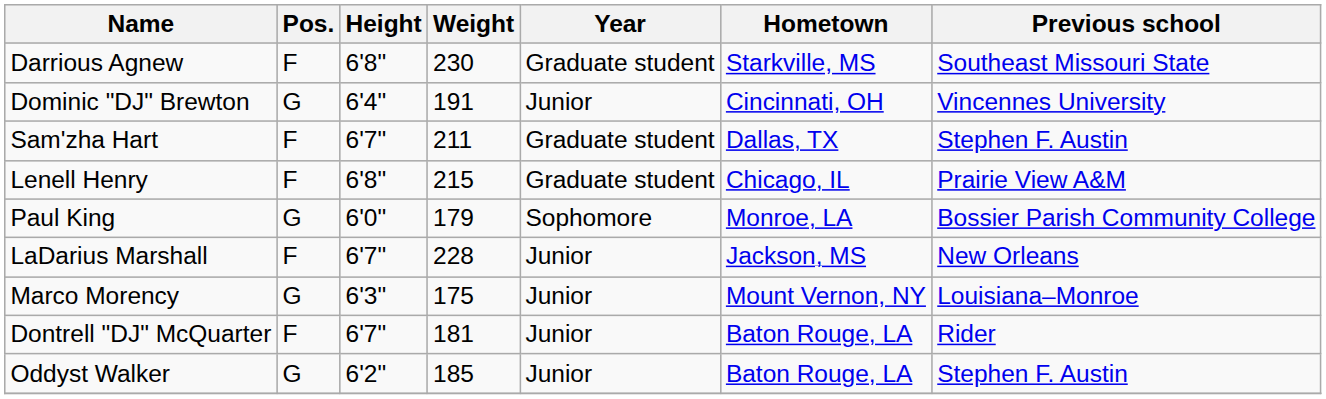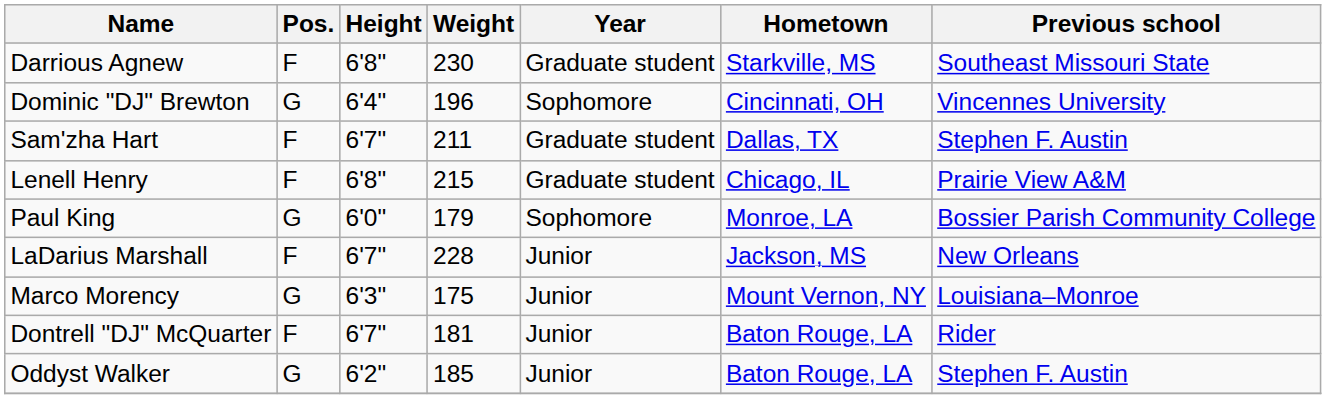Dominic "DJ" Brewton | Weight: 191 -> 196
Dominic "DJ" Brewton | Year: Junior -> Sophomore
